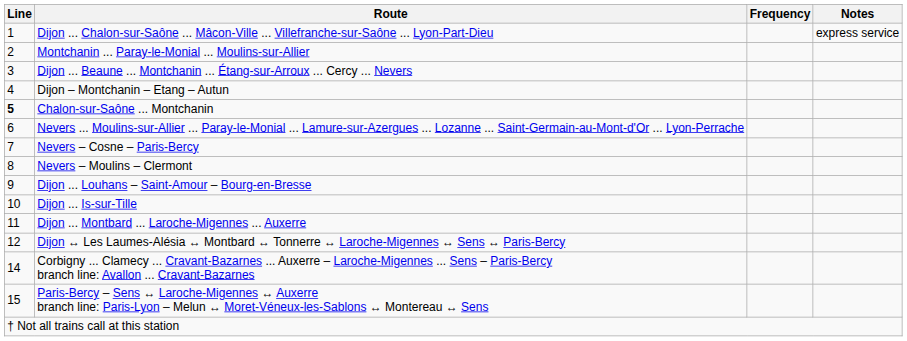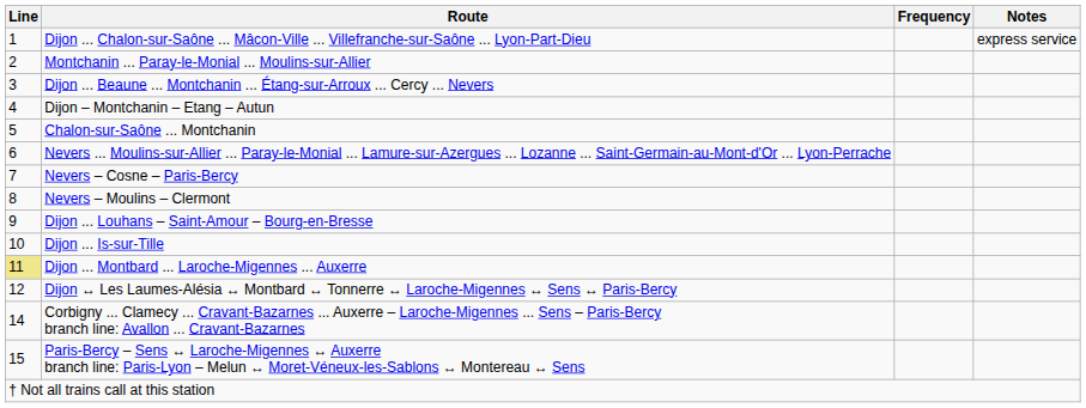Chalon-sur-Saône ... Montchanin | Line: bold -> normal
Dijon ... Montbard ... Laroche-Migennes ... Auxerre | Line: no background -> khaki background
